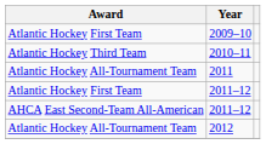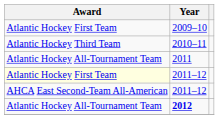Atlantic Hockey First Team / 2011–12 | Award: no background -> lightyellow background
2012 | Year: normal -> bold
